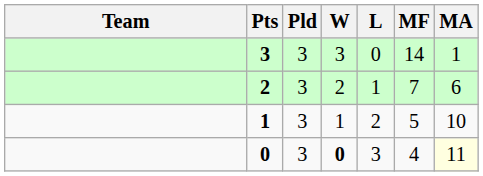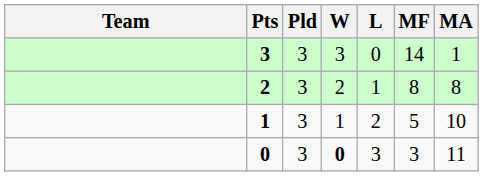row 3 | MF: 7 -> 8
row 3 | MA: 6 -> 8
row 5 | MF: 4 -> 3
row 5 | MA: lightyellow background -> no background
